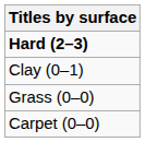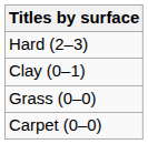row 2 | column 1: bold -> normal
